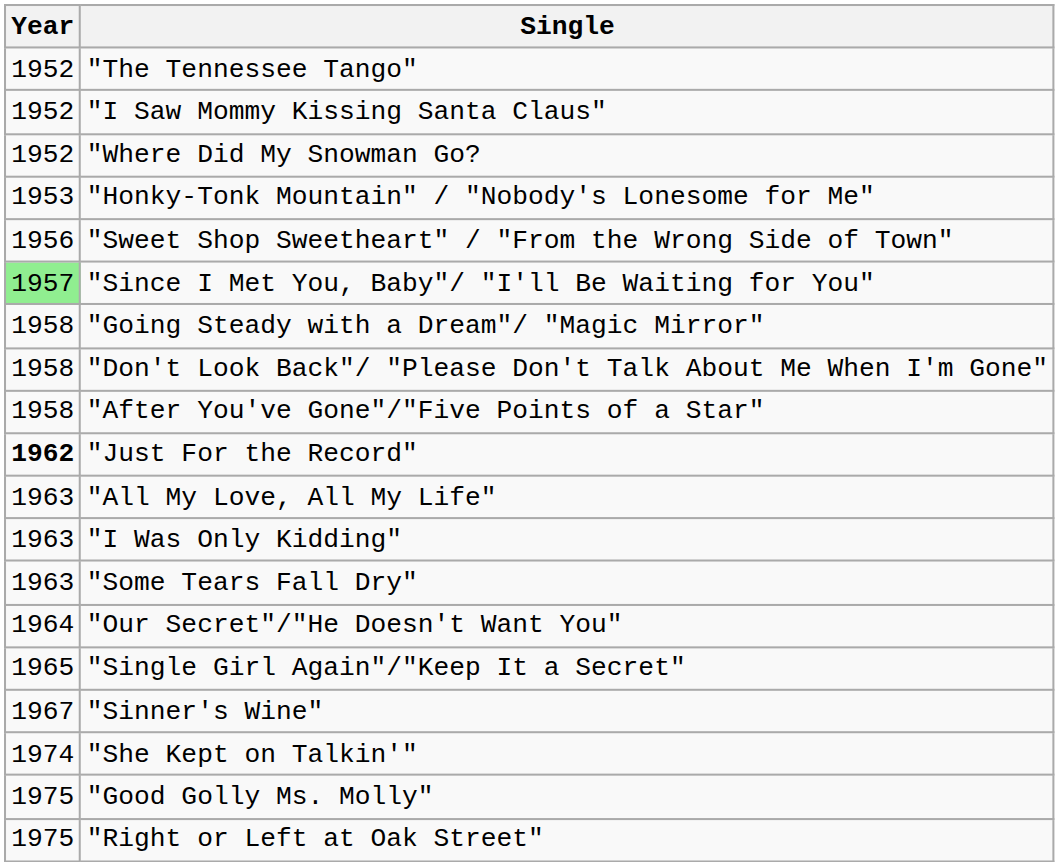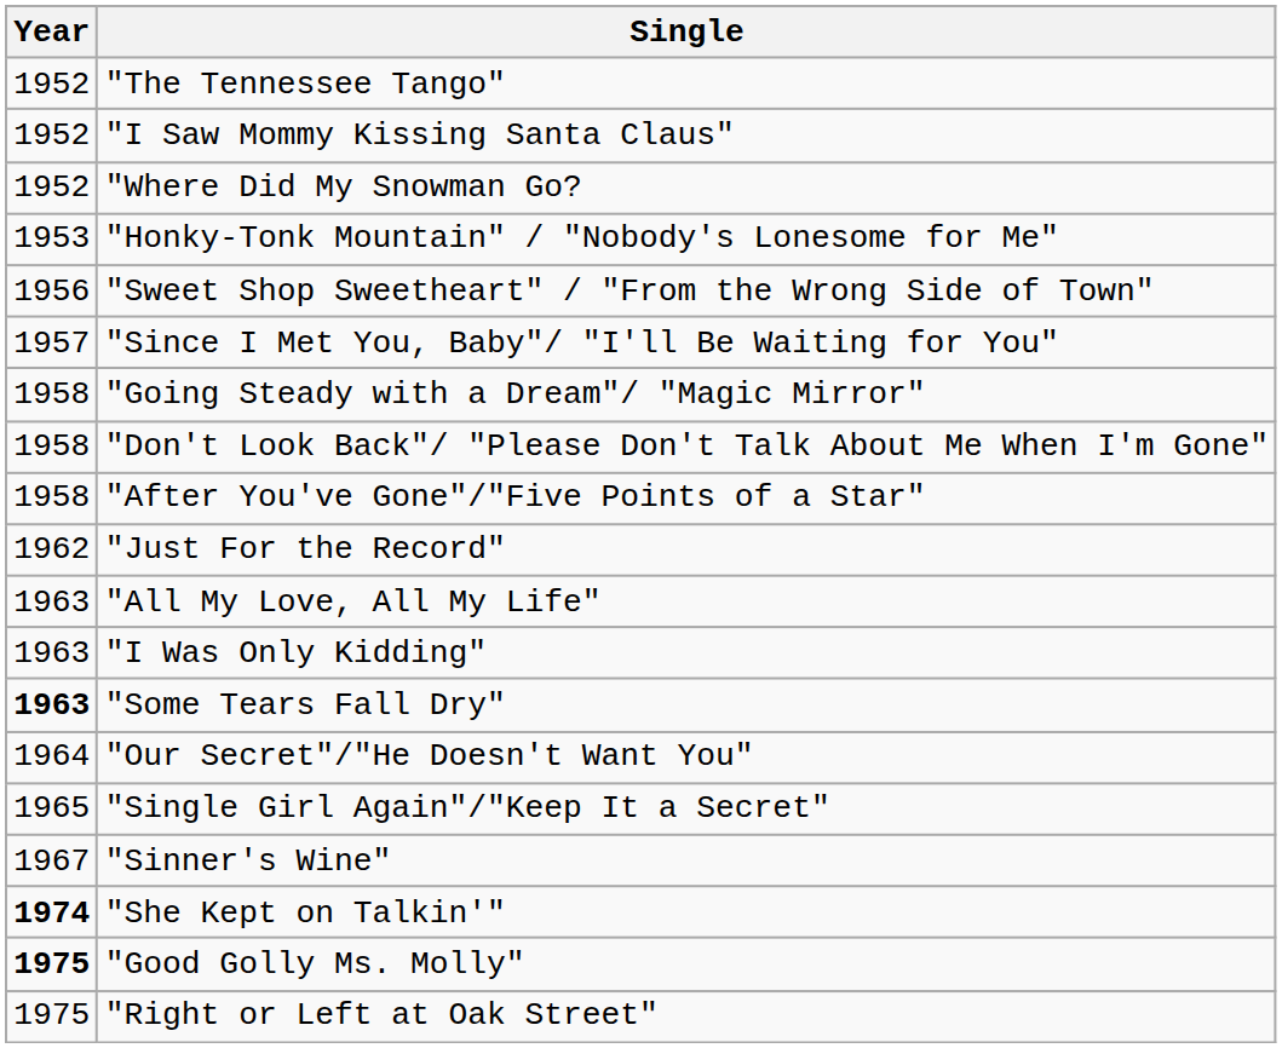"Since I Met You, Baby"/ "I'll Be Waiting for You" | Year: lightgreen background -> no background
"Just For the Record" | Year: bold -> normal
"Some Tears Fall Dry" | Year: normal -> bold
"She Kept on Talkin'" | Year: normal -> bold
"Good Golly Ms. Molly" | Year: normal -> bold
